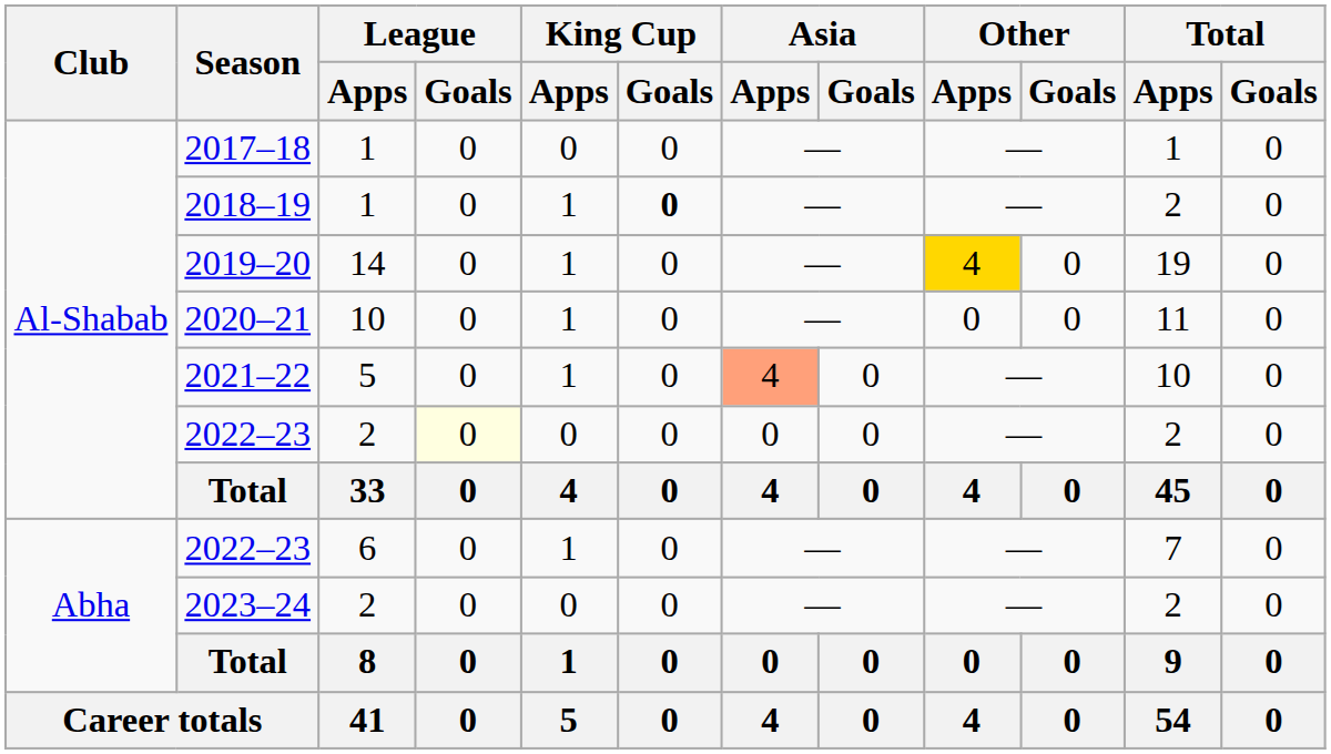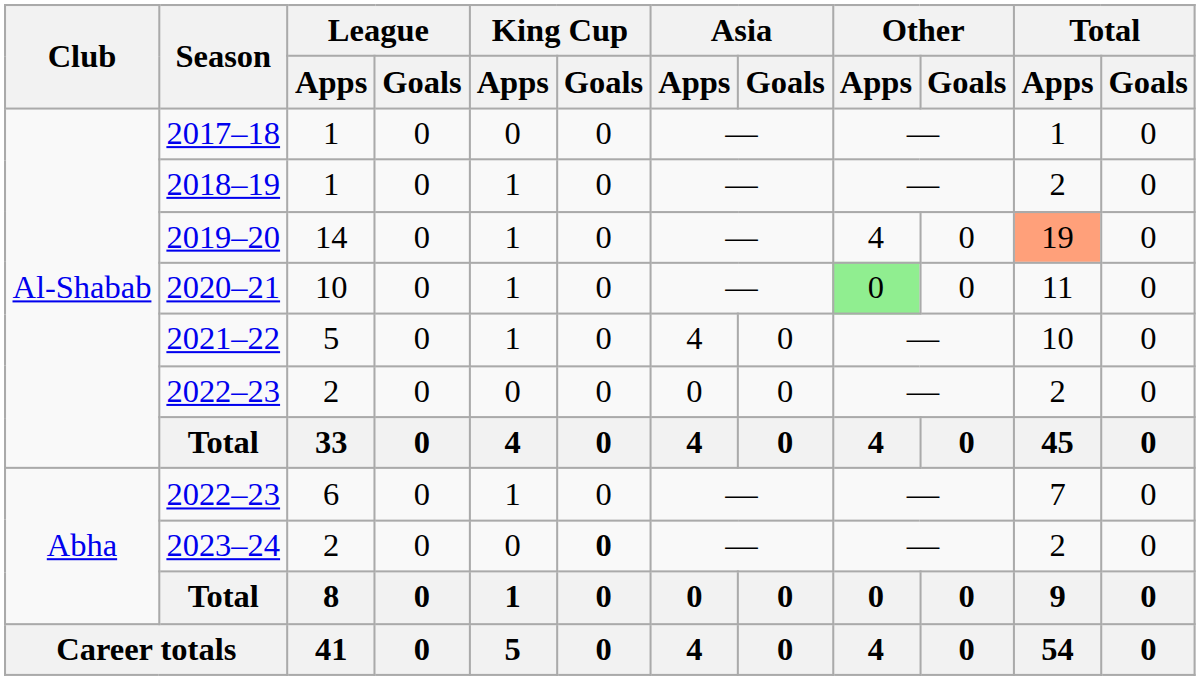2018–19 | King Cup / Goals: bold -> normal
2019–20 | Other / Apps: gold background -> no background
2019–20 | Total / Apps: no background -> lightsalmon background
2020–21 | Other / Apps: no background -> lightgreen background
2021–22 | Asia / Apps: lightsalmon background -> no background
2022–23 / 2 | League / Goals: lightyellow background -> no background
2023–24 | King Cup / Goals: normal -> bold
